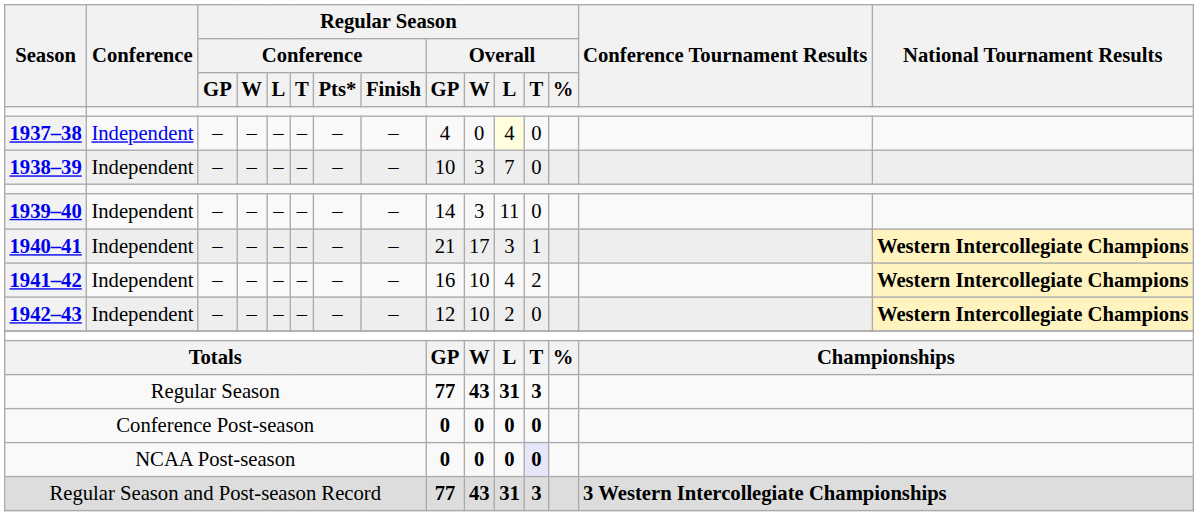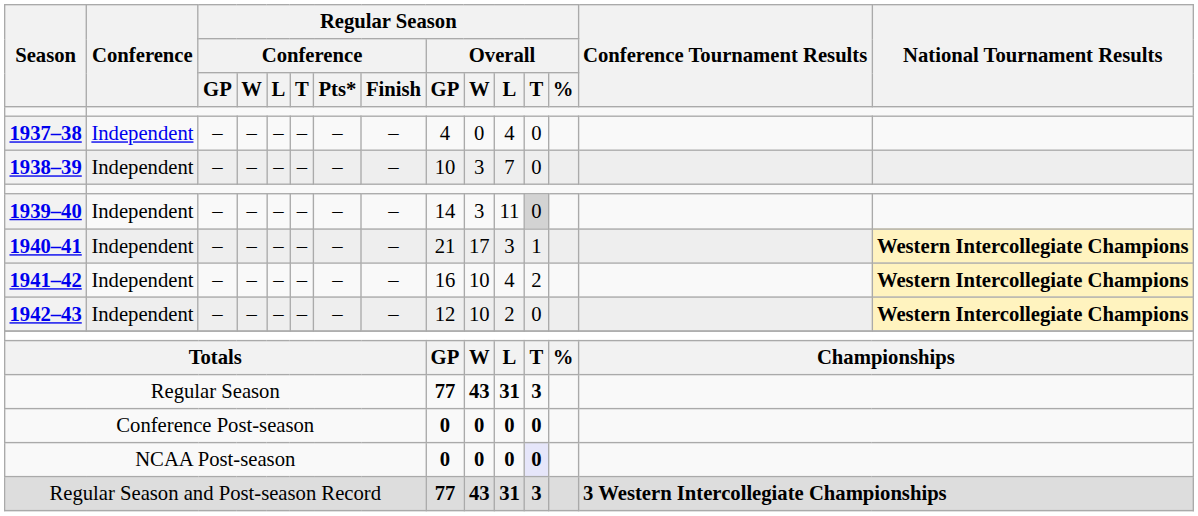1937–38 | Regular Season / Overall / L: lightyellow background -> no background
1939–40 | Regular Season / Overall / T: no background -> lightgrey background
